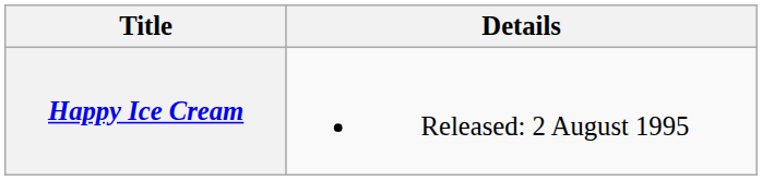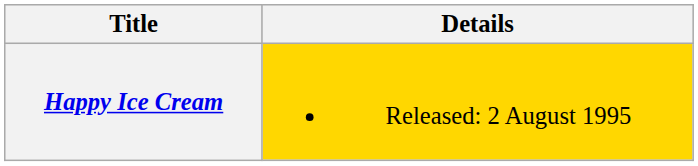Happy Ice Cream | Details: no background -> gold background
